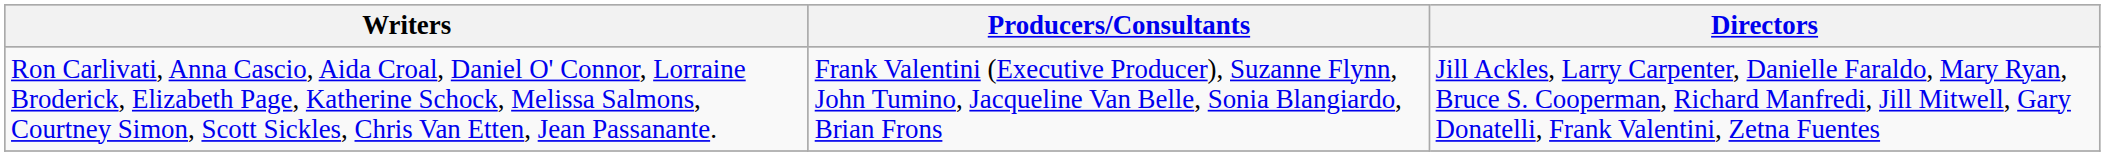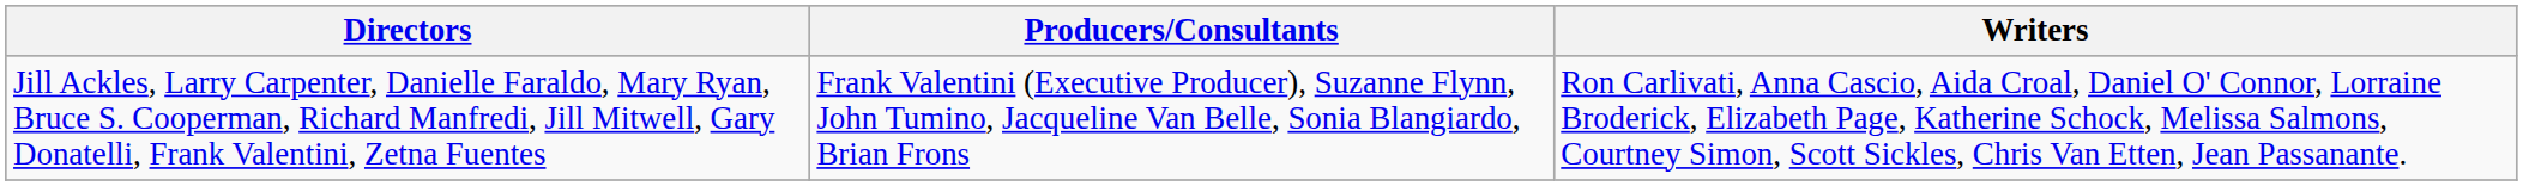columns swapped: Writers <-> Directors
